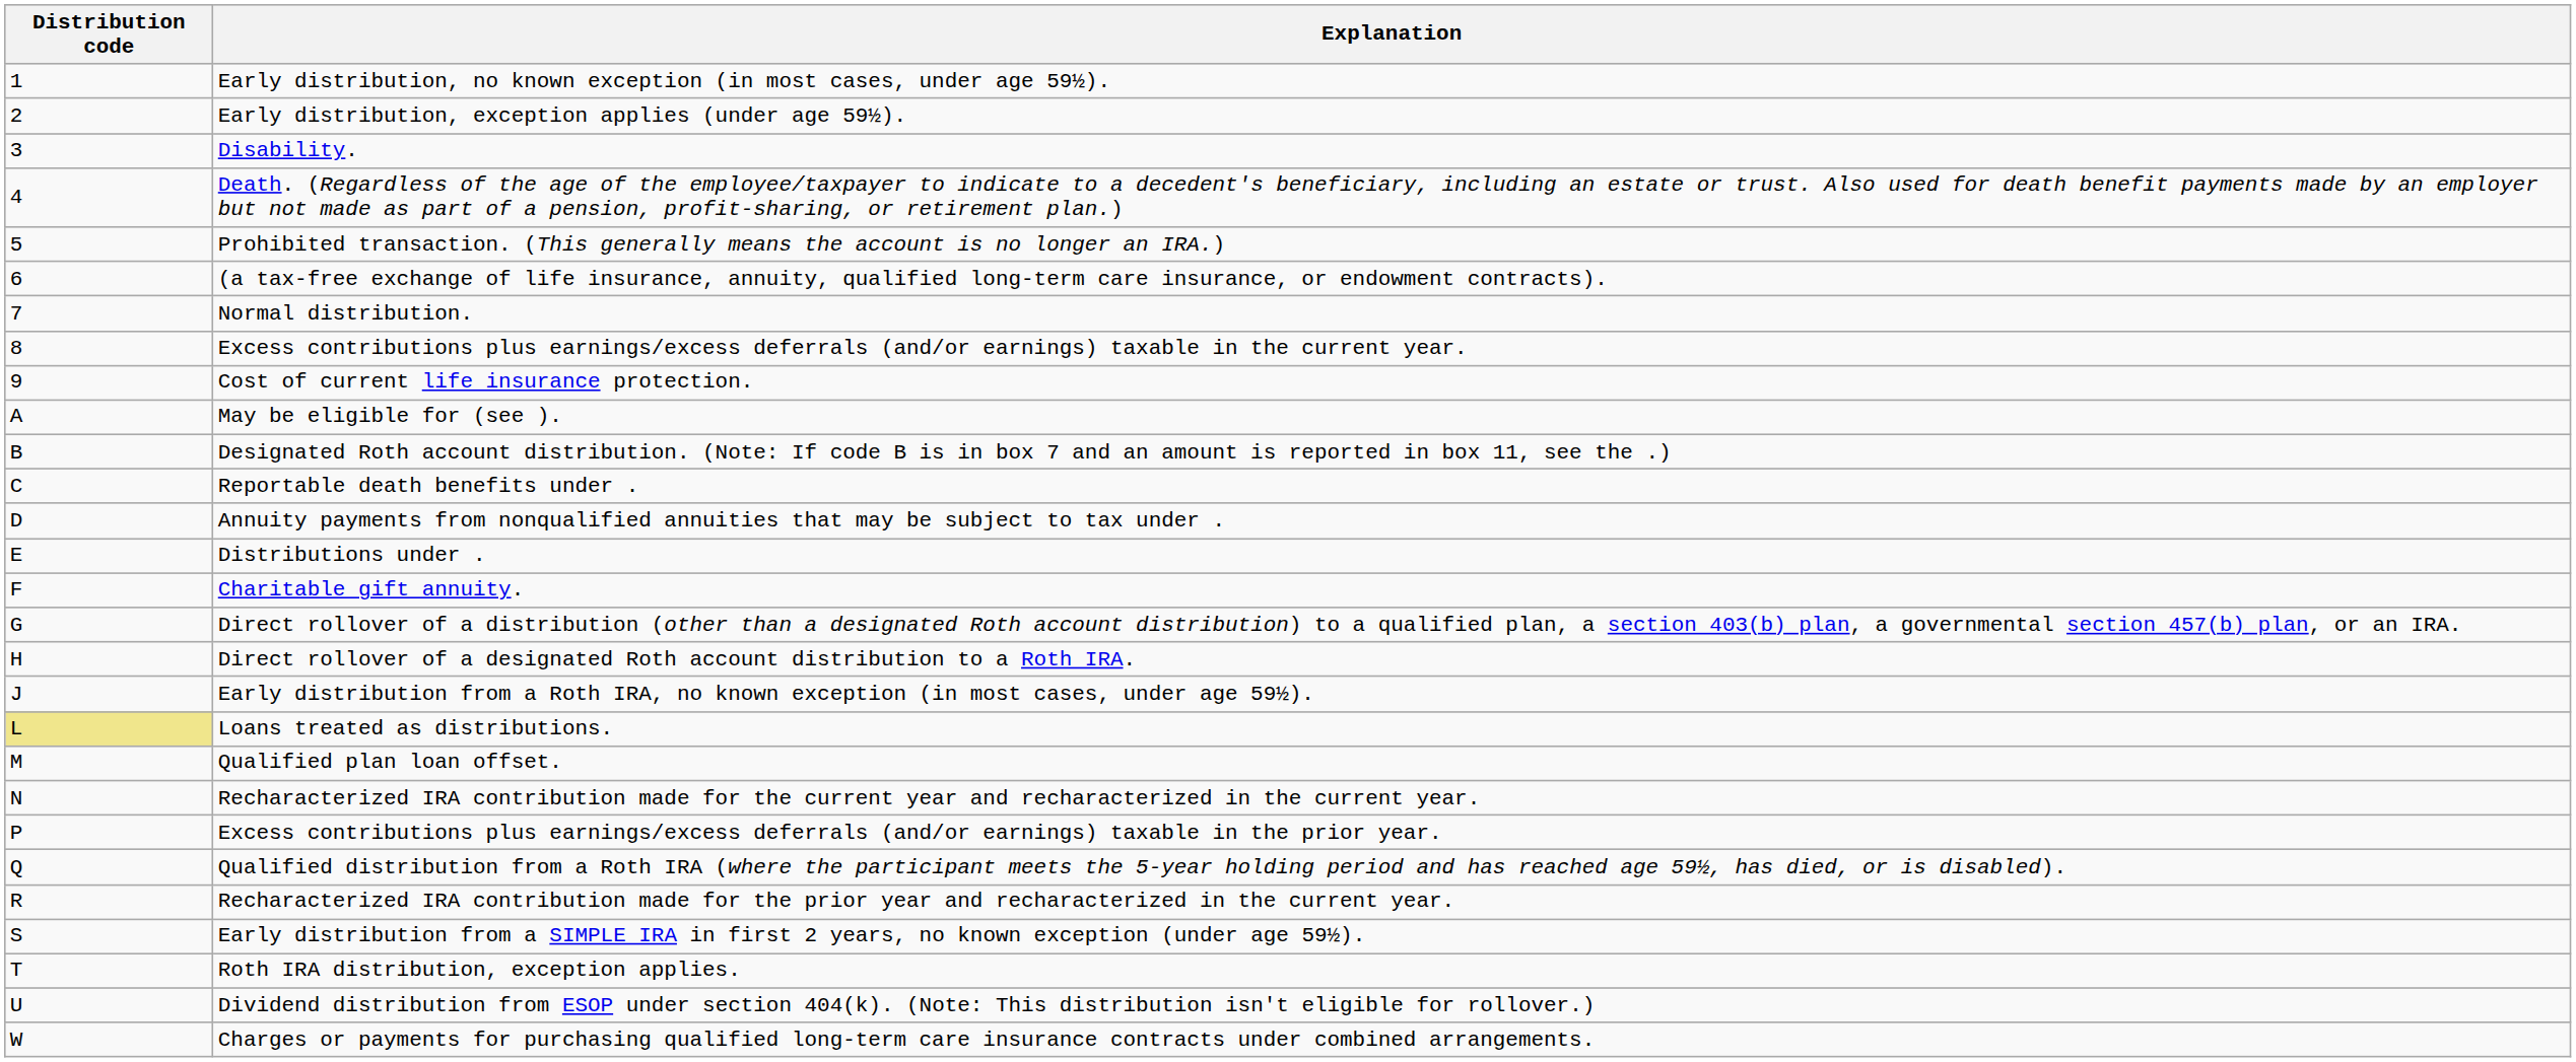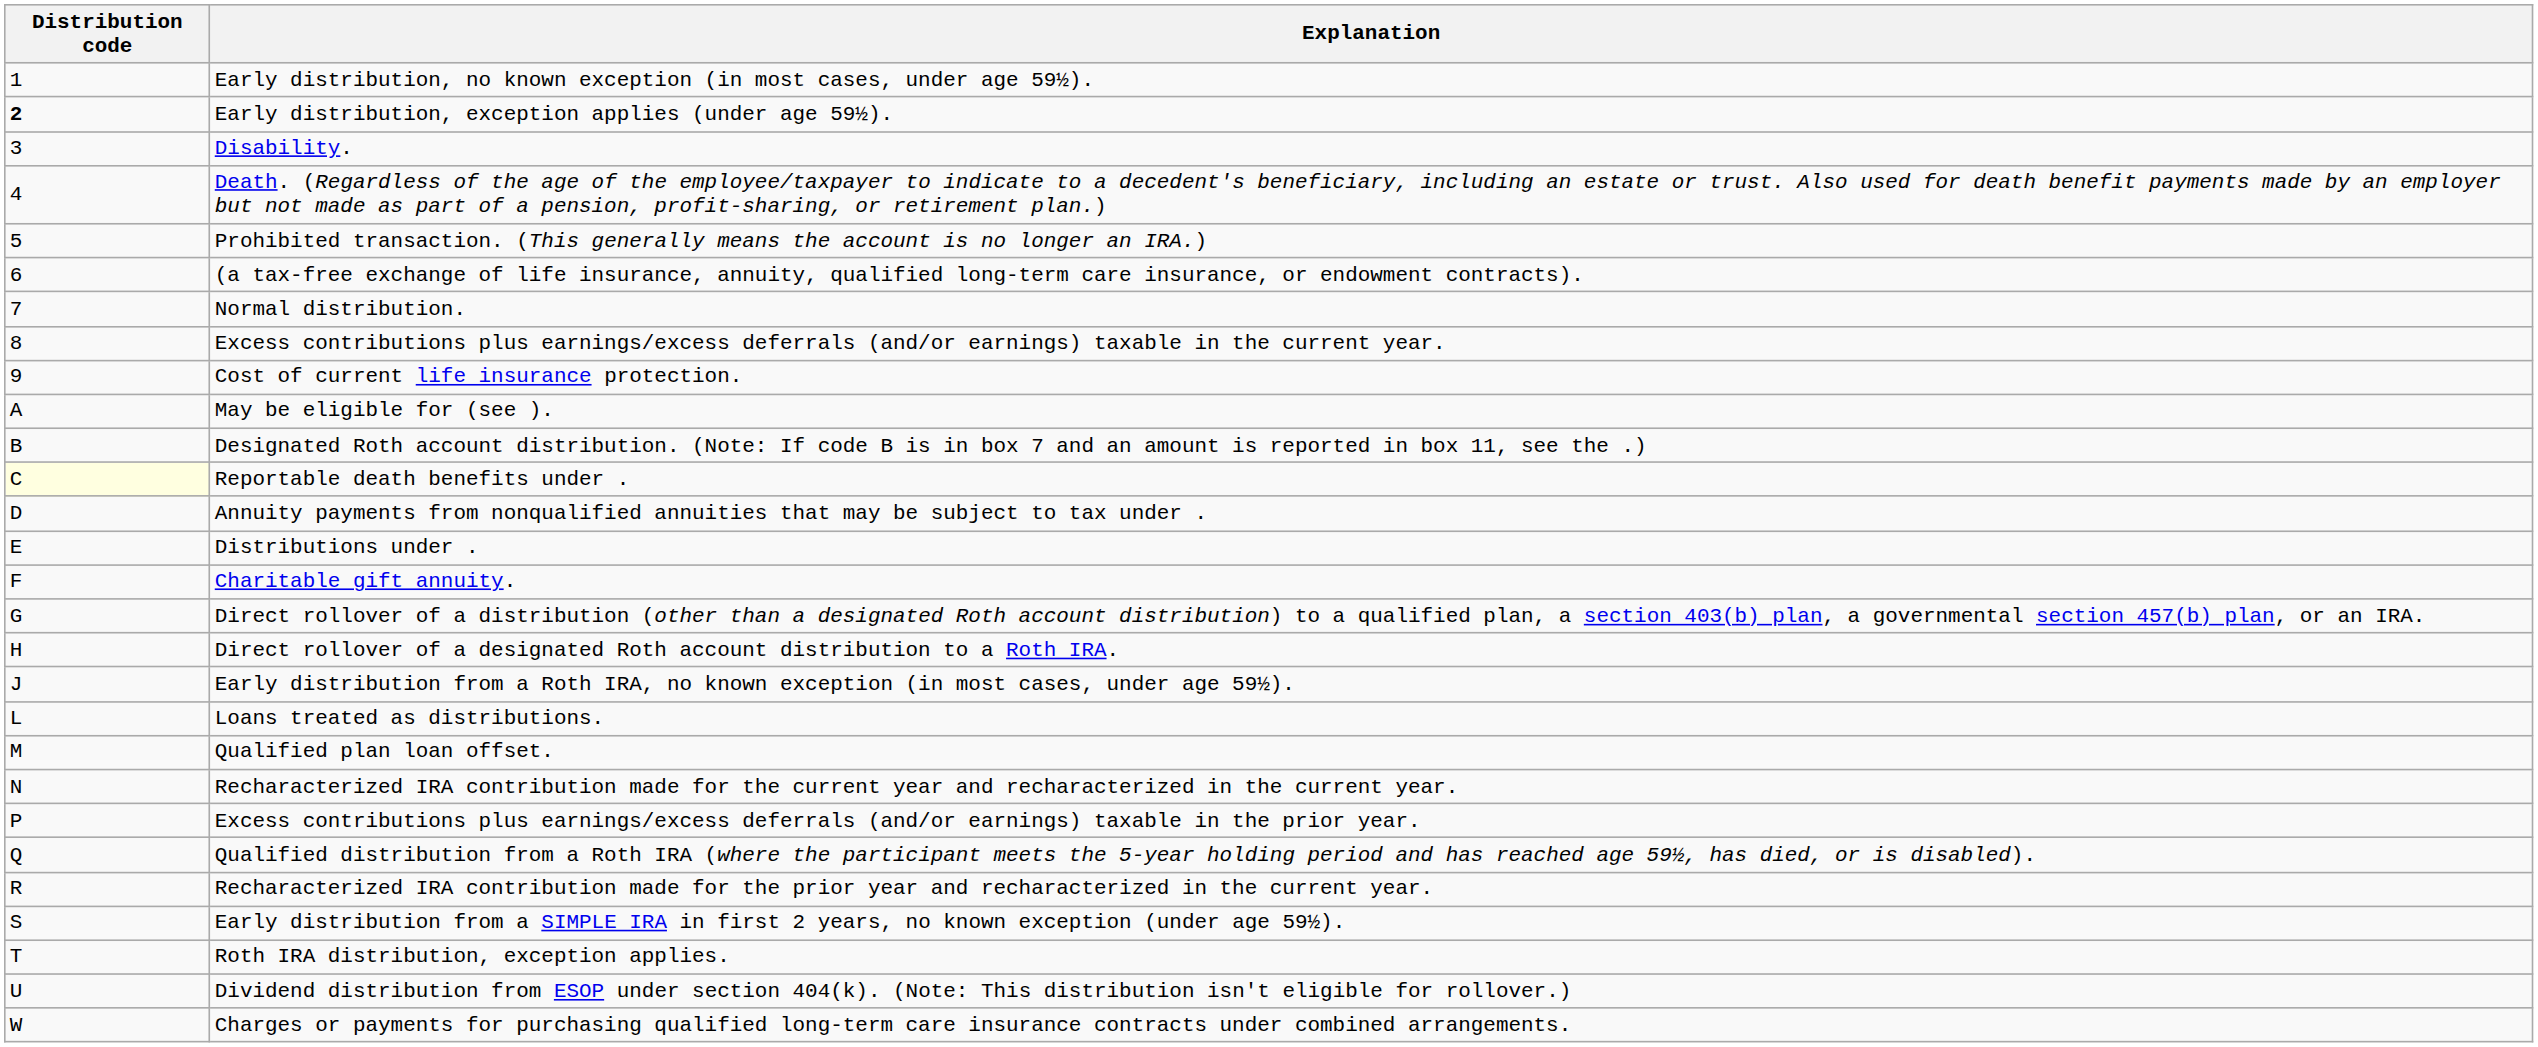Early distribution, exception applies (under age 59½). | Distribution code: normal -> bold
Reportable death benefits under . | Distribution code: no background -> lightyellow background
Loans treated as distributions. | Distribution code: khaki background -> no background
